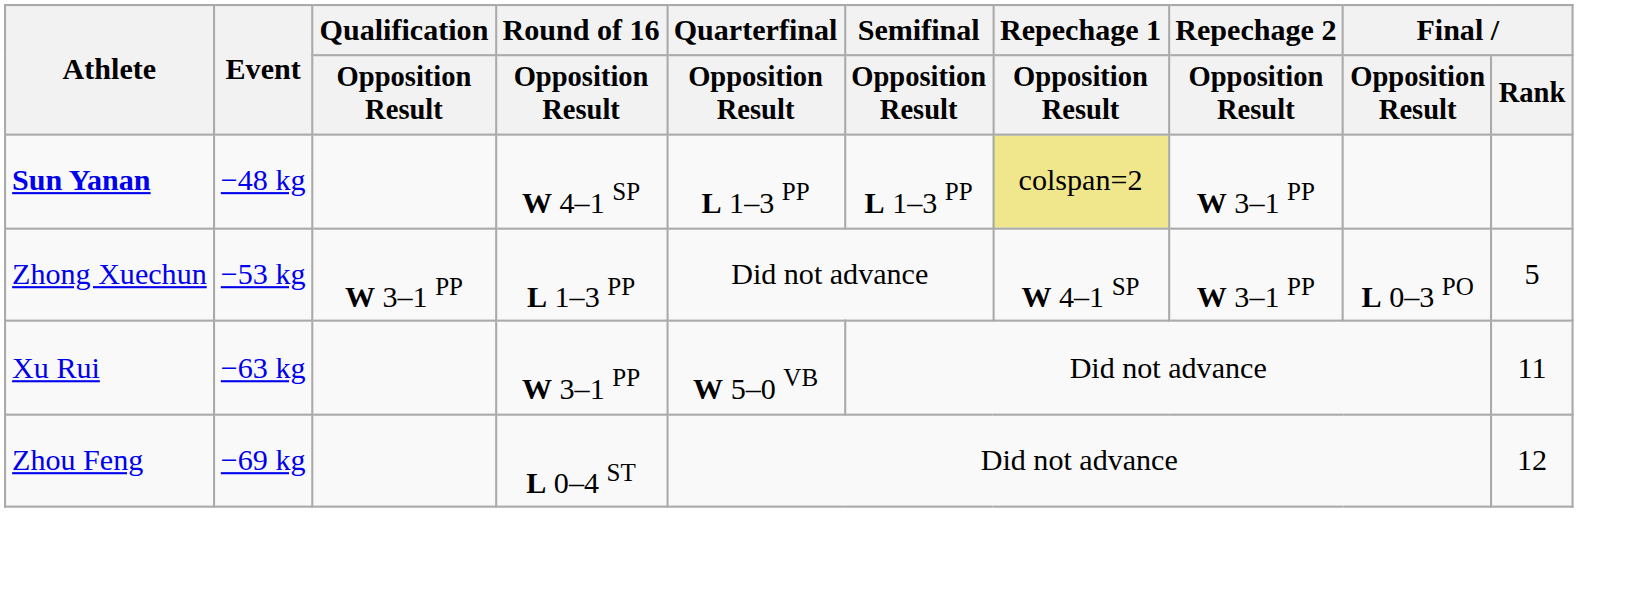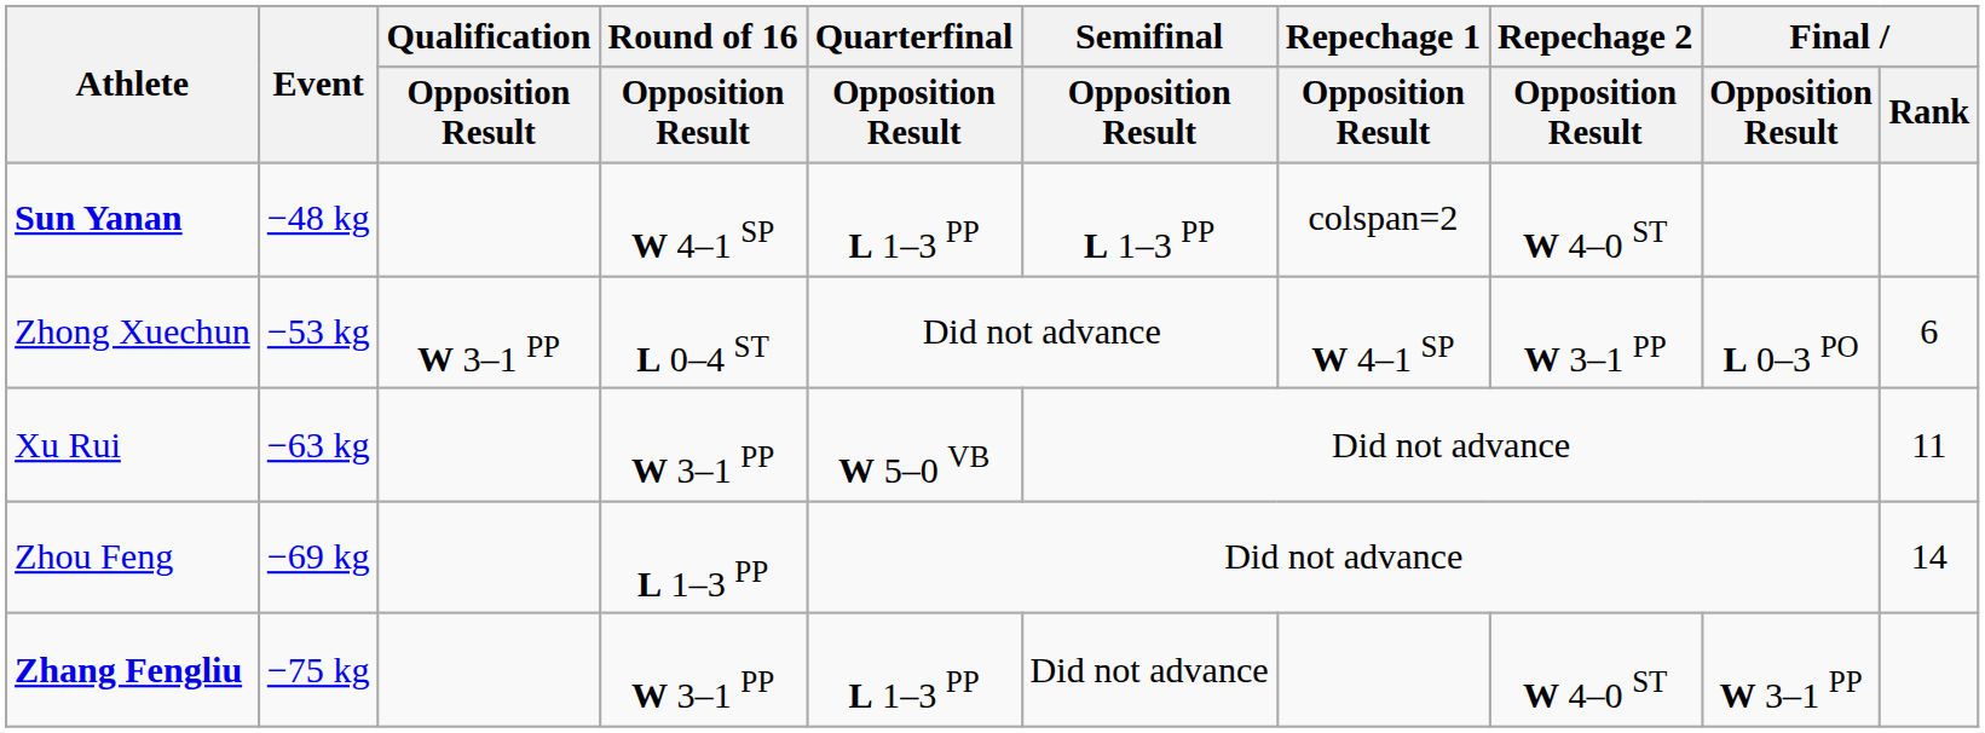Sun Yanan | Repechage 1 / Opposition Result: khaki background -> no background
Sun Yanan | Repechage 2 / Opposition Result: W 3–1 PP -> W 4–0 ST
Zhong Xuechun | Round of 16 / Opposition Result: L 1–3 PP -> L 0–4 ST
Zhong Xuechun | Final / Rank: 5 -> 6
Zhou Feng | Round of 16 / Opposition Result: L 0–4 ST -> L 1–3 PP
Zhou Feng | Final / Rank: 12 -> 14
+ row: Zhang Fengliu | −75 kg | W 3–1 PP | L 1–3 PP | Did not advance | W 4–0 ST | W 3–1 PP
